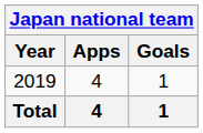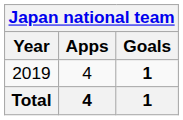2019 | Goals: normal -> bold
